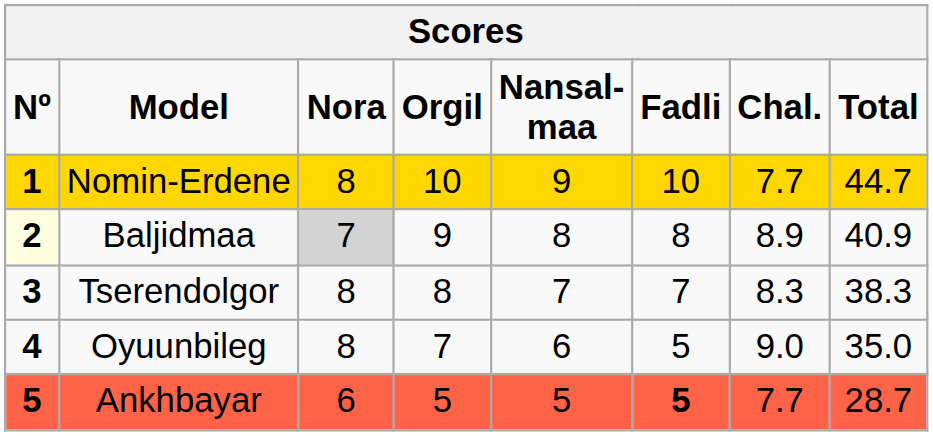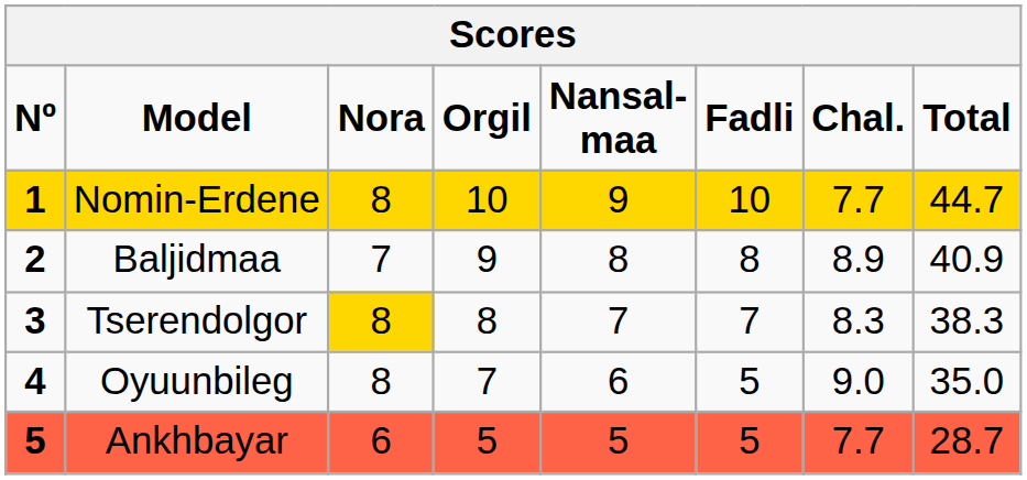Baljidmaa | Nº: lightyellow background -> no background
Baljidmaa | Nora: lightgrey background -> no background
Tserendolgor | Nora: no background -> gold background
Ankhbayar | Fadli: bold -> normal
